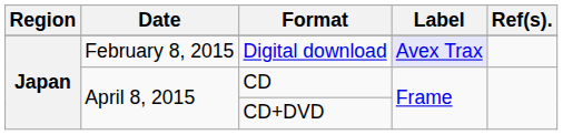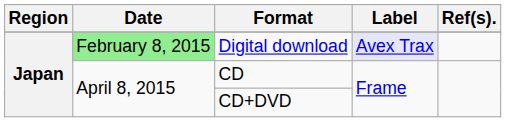Digital download | Date: no background -> lightgreen background
